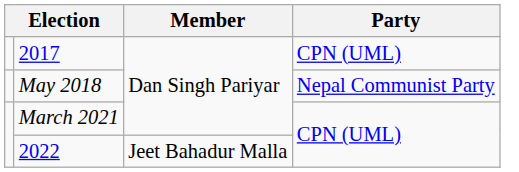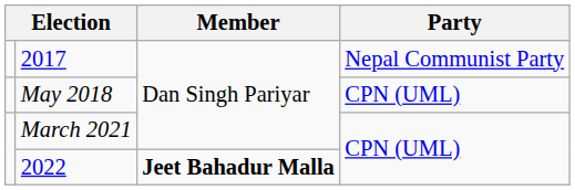2017 | Party: CPN (UML) -> Nepal Communist Party
May 2018 | Party: Nepal Communist Party -> CPN (UML)
2022 | Member: normal -> bold
